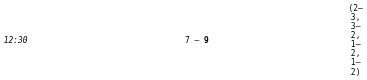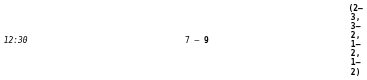12:30 | column 3: normal -> bold
